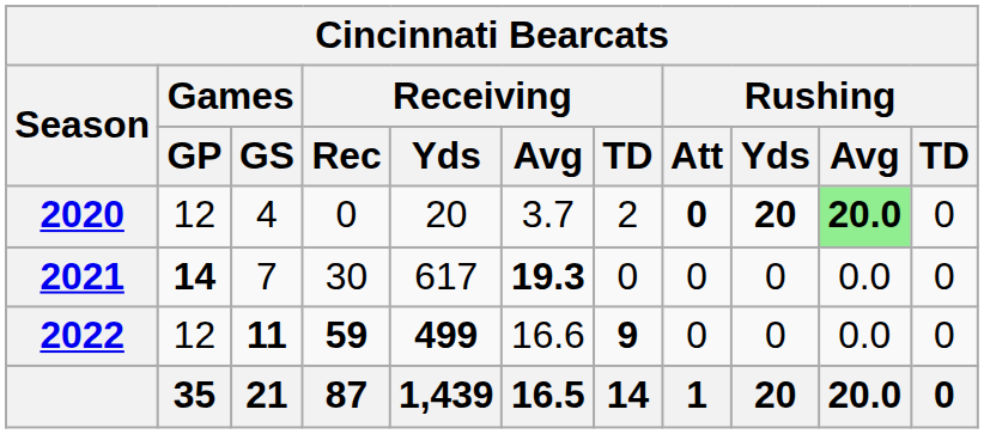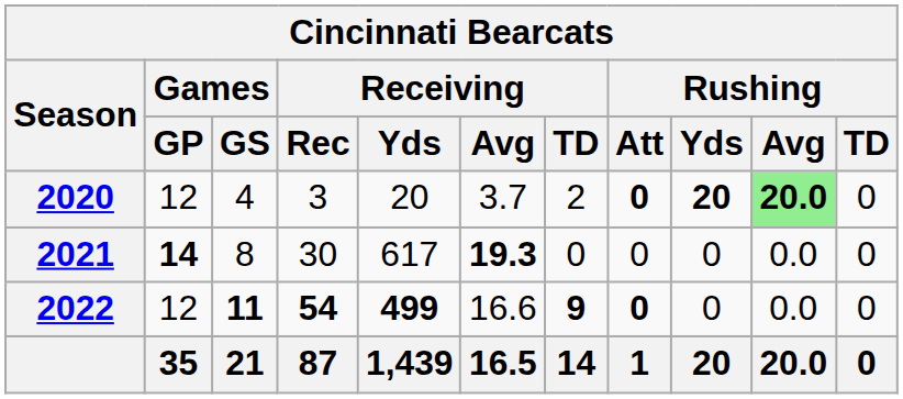2020 | Receiving / Rec: 0 -> 3
2021 | Games / GS: 7 -> 8
2022 | Receiving / Rec: 59 -> 54
2022 | Rushing / Att: normal -> bold
